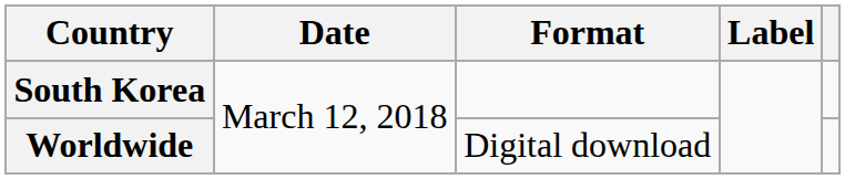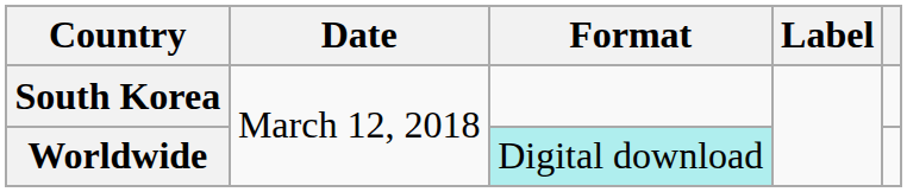Worldwide | Format: no background -> paleturquoise background
